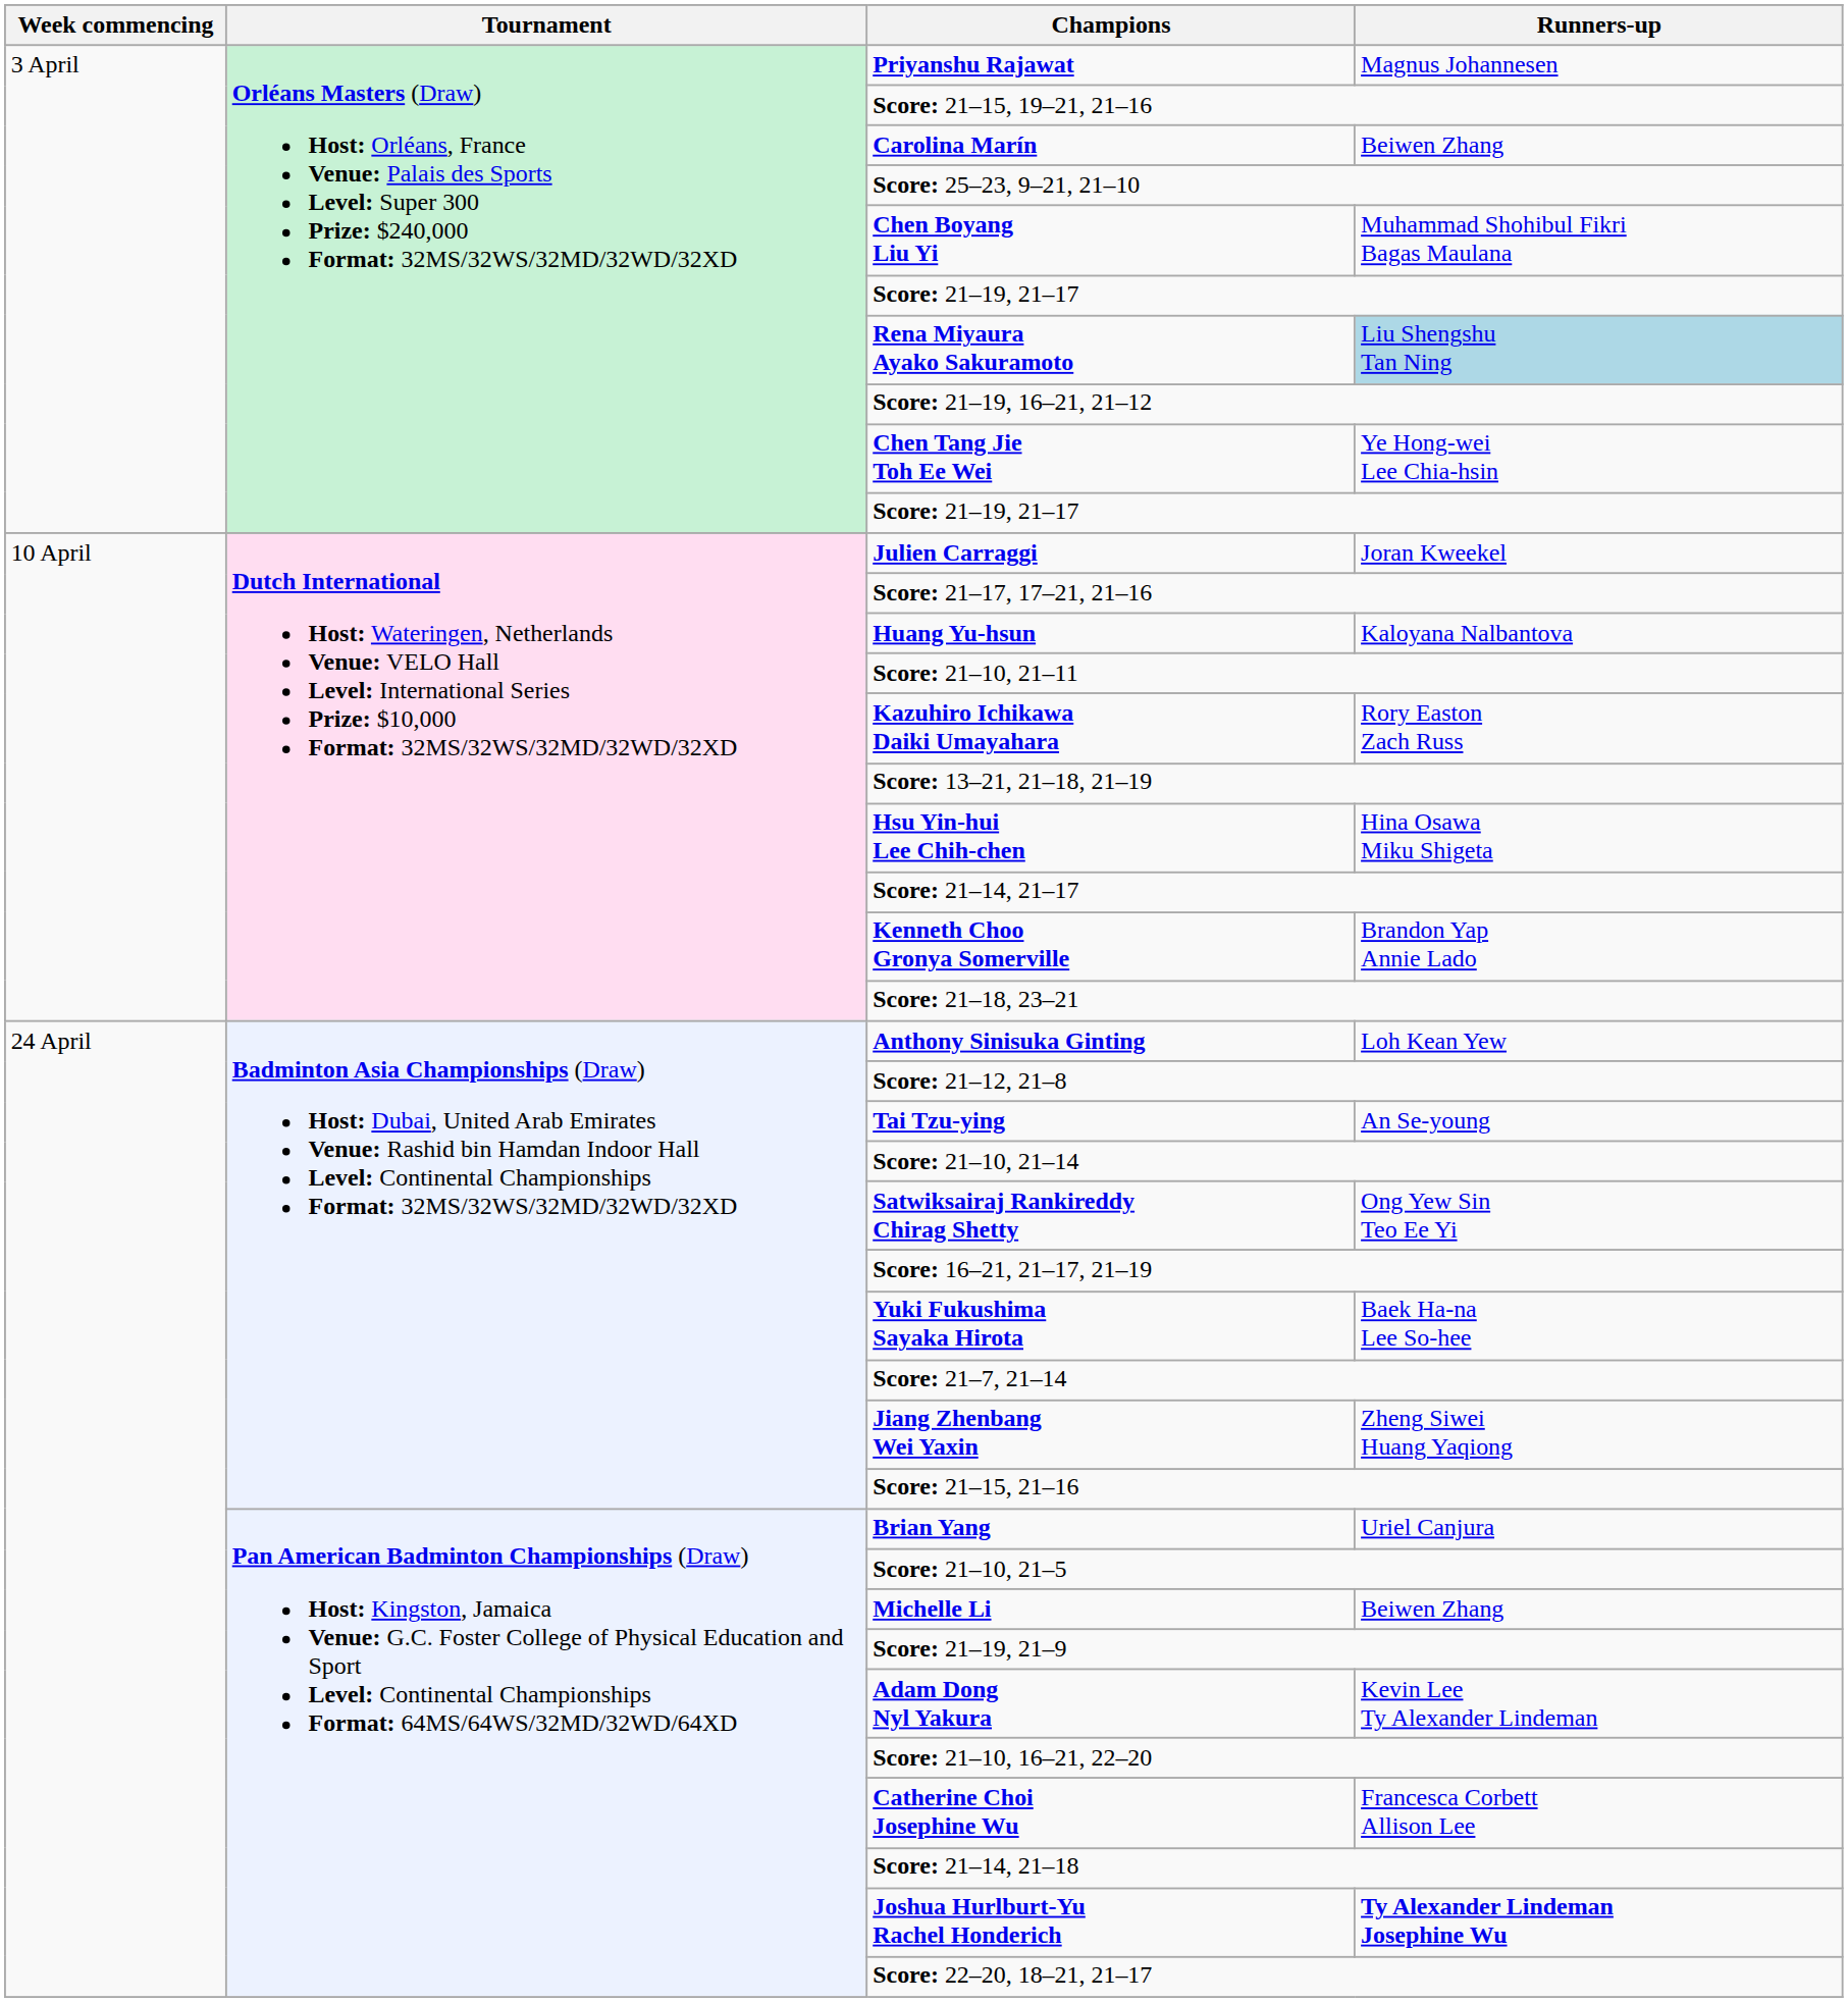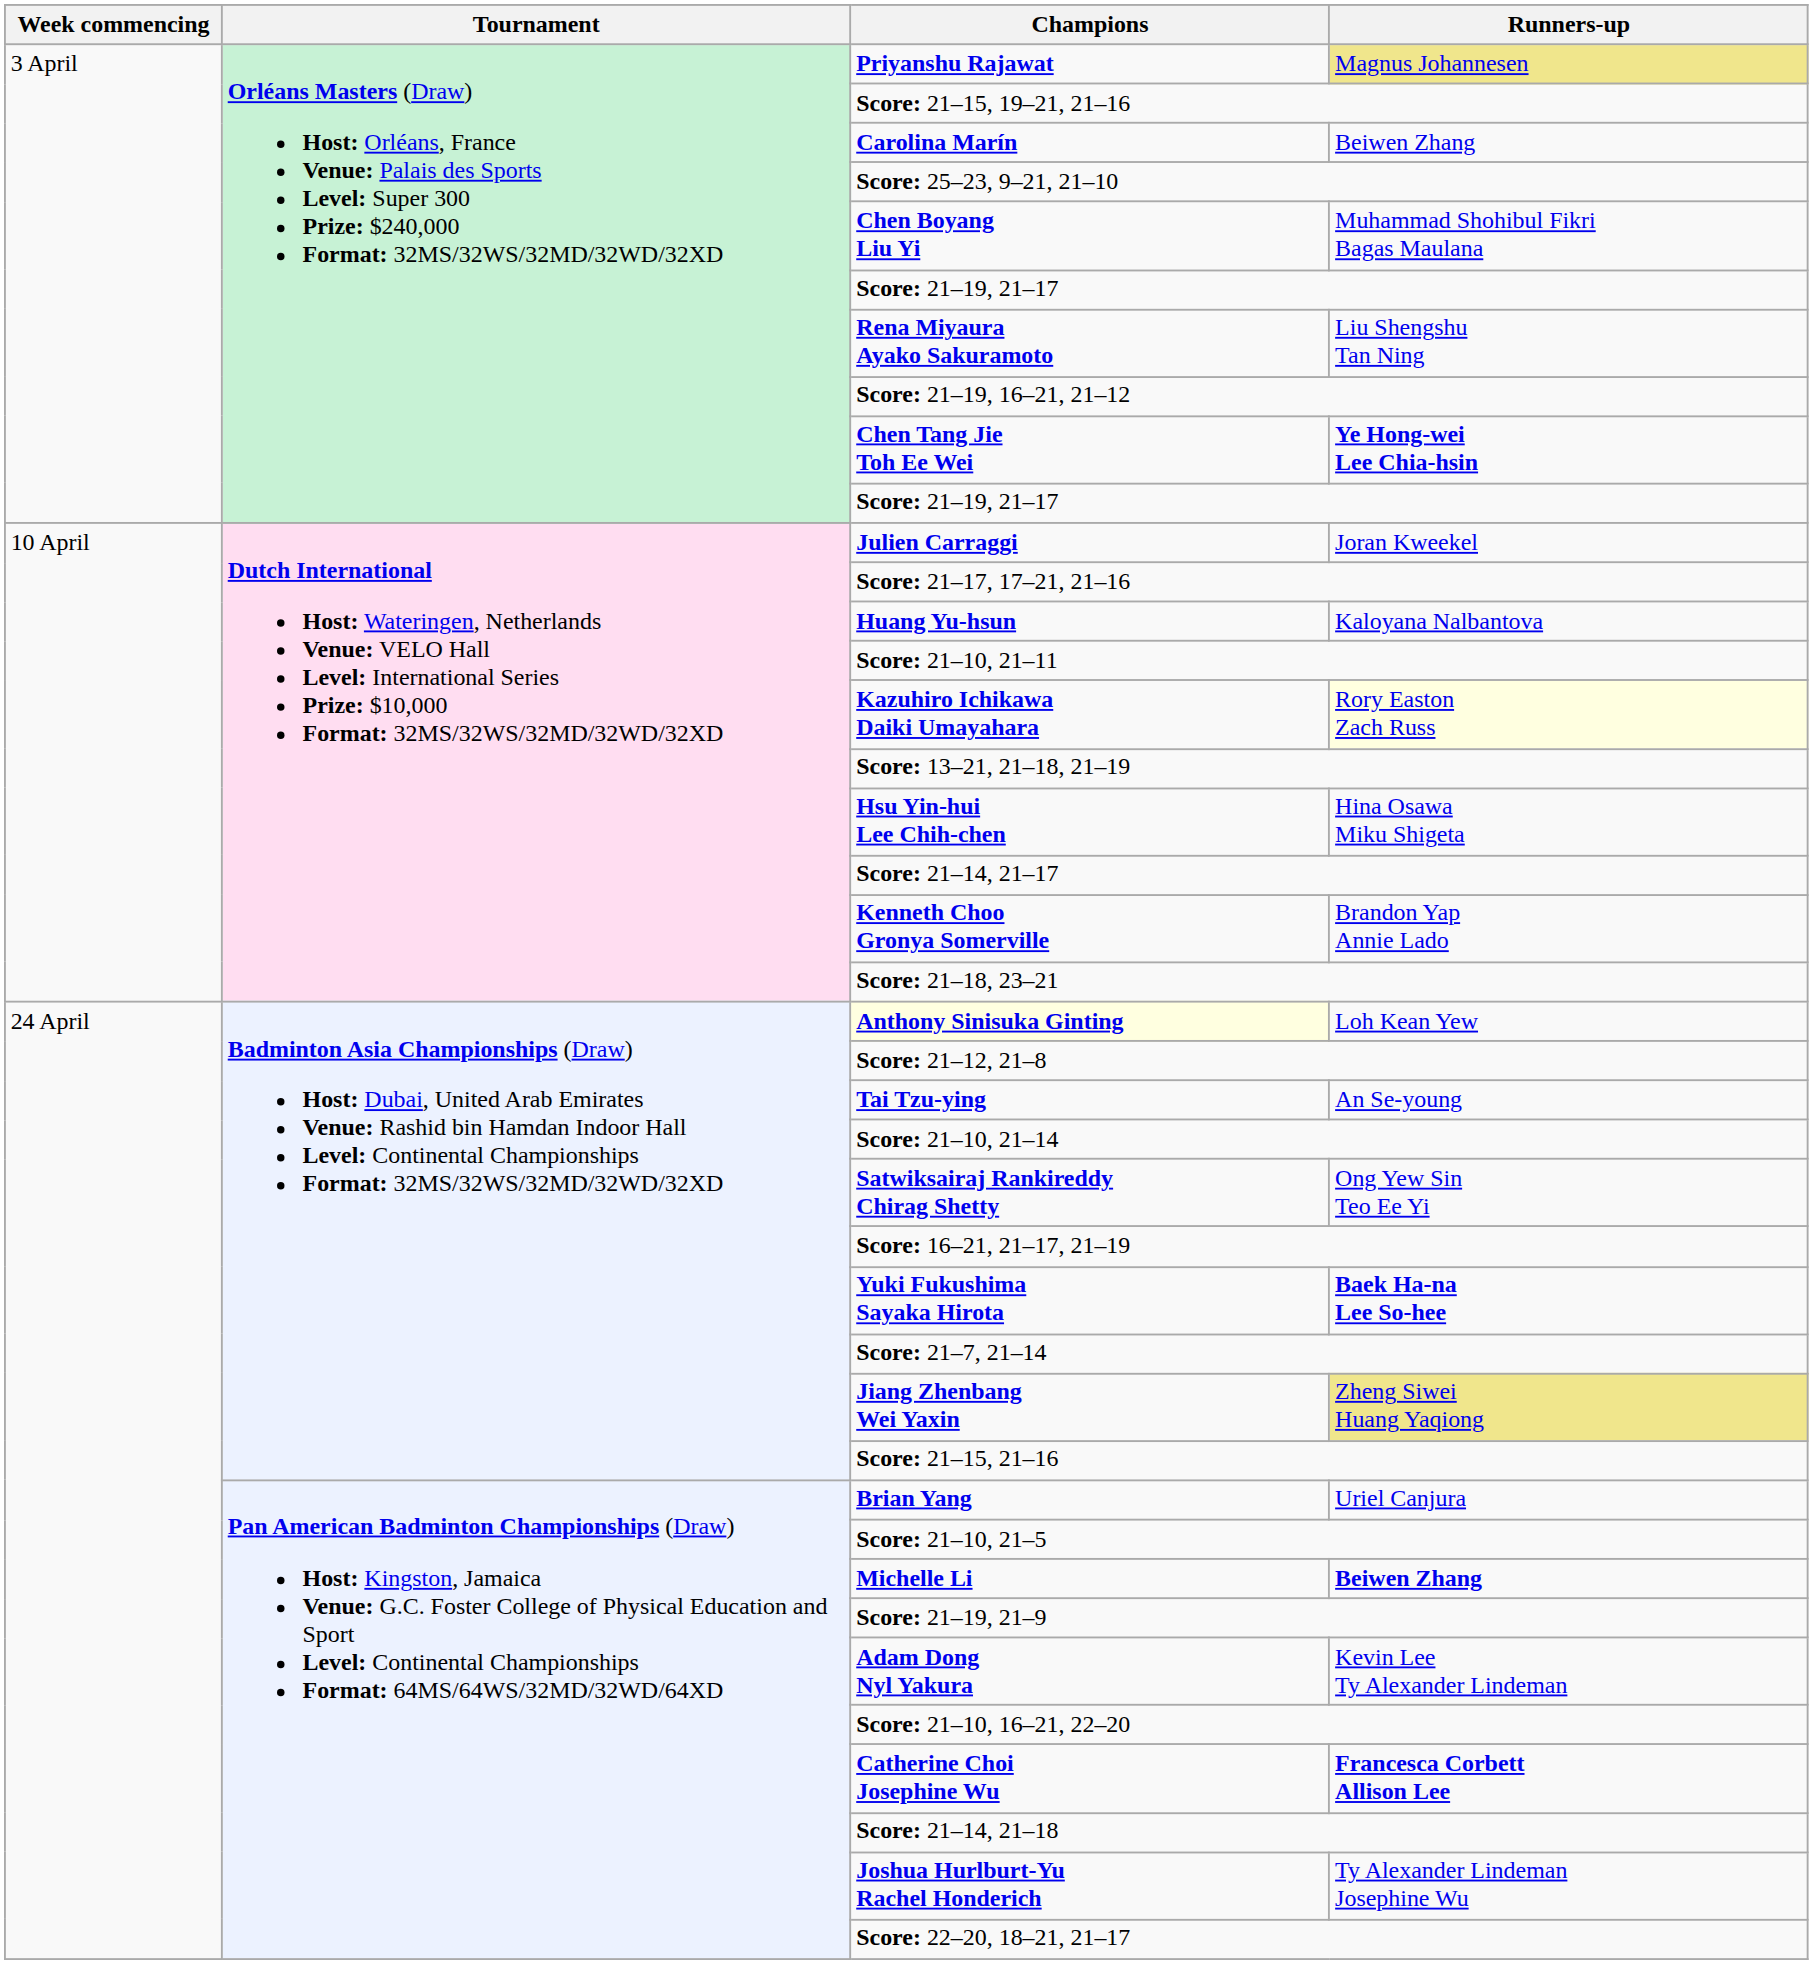Priyanshu Rajawat | Runners-up: no background -> khaki background
Rena Miyaura Ayako Sakuramoto | Runners-up: lightblue background -> no background
Chen Tang Jie Toh Ee Wei | Runners-up: normal -> bold
Kazuhiro Ichikawa Daiki Umayahara | Runners-up: no background -> lightyellow background
Anthony Sinisuka Ginting | Champions: no background -> lightyellow background
Yuki Fukushima Sayaka Hirota | Runners-up: normal -> bold
Jiang Zhenbang Wei Yaxin | Runners-up: no background -> khaki background
Michelle Li | Runners-up: normal -> bold
Catherine Choi Josephine Wu | Runners-up: normal -> bold
Joshua Hurlburt-Yu Rachel Honderich | Runners-up: bold -> normal
